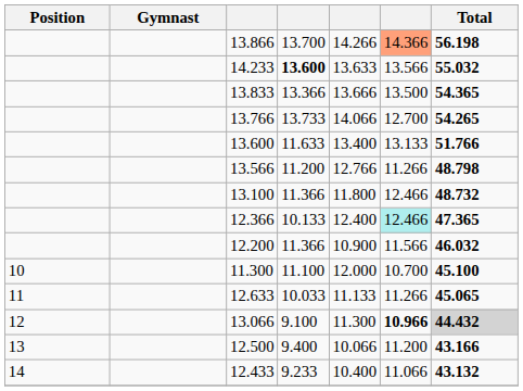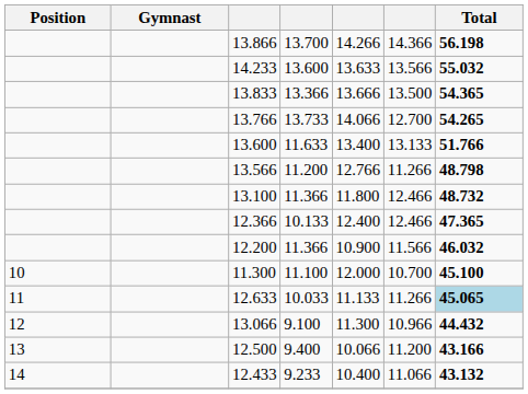13.866 | column 6: lightsalmon background -> no background
14.233 | column 4: bold -> normal
12.366 | column 6: paleturquoise background -> no background
12.633 | Total: no background -> lightblue background
13.066 | column 6: bold -> normal
13.066 | Total: lightgrey background -> no background
